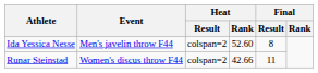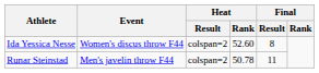Ida Yessica Nesse | Event: Men's javelin throw F44 -> Women's discus throw F44
Runar Steinstad | Event: Women's discus throw F44 -> Men's javelin throw F44
Runar Steinstad | Heat / Rank: 42.66 -> 50.78
